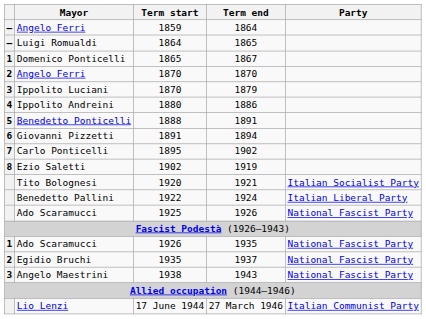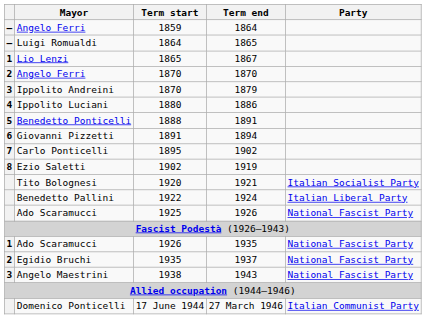1867 | Mayor: Domenico Ponticelli -> Lio Lenzi
1879 | Mayor: Ippolito Luciani -> Ippolito Andreini
1886 | Mayor: Ippolito Andreini -> Ippolito Luciani
27 March 1946 | Mayor: Lio Lenzi -> Domenico Ponticelli
